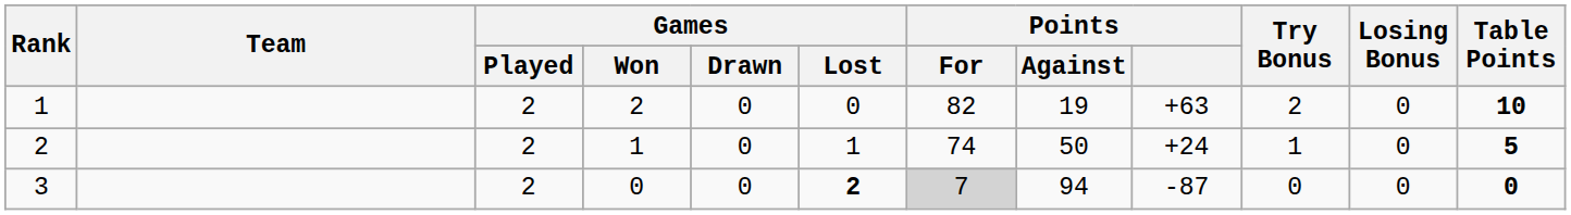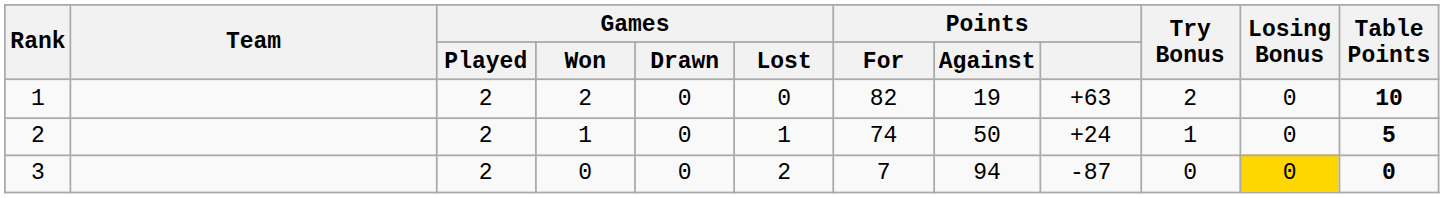3 | Games / Lost: bold -> normal
3 | Points / For: lightgrey background -> no background
3 | Losing Bonus: no background -> gold background
